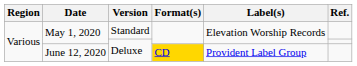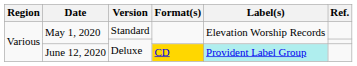June 12, 2020 | Label(s): no background -> paleturquoise background
